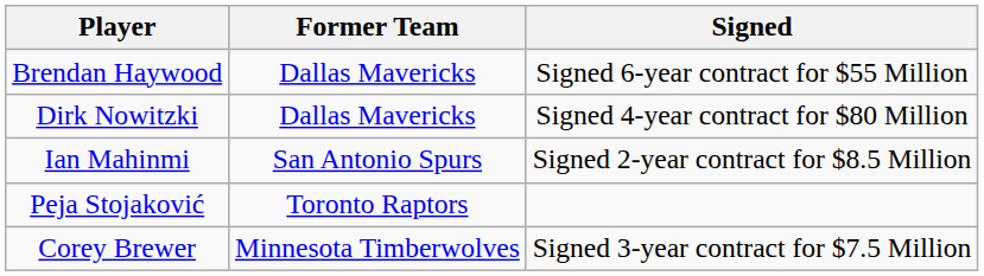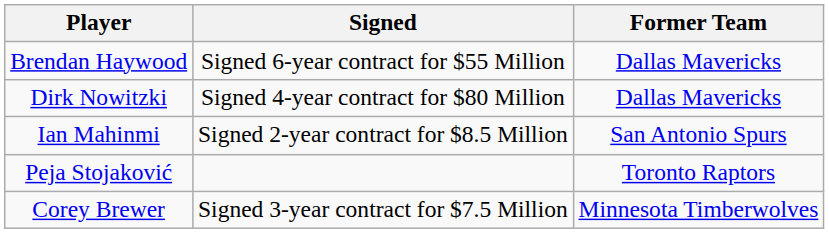columns swapped: Signed <-> Former Team
